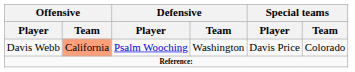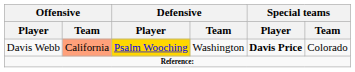Davis Webb | Defensive / Player: no background -> gold background
Davis Webb | Special teams / Player: normal -> bold
